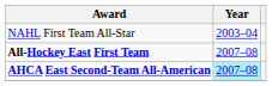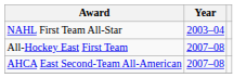row 3 | Award: bold -> normal
row 4 | Award: bold -> normal
row 4 | Year: paleturquoise background -> no background
